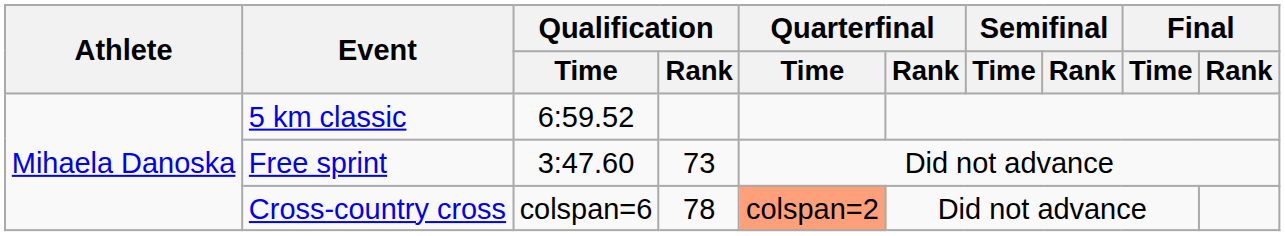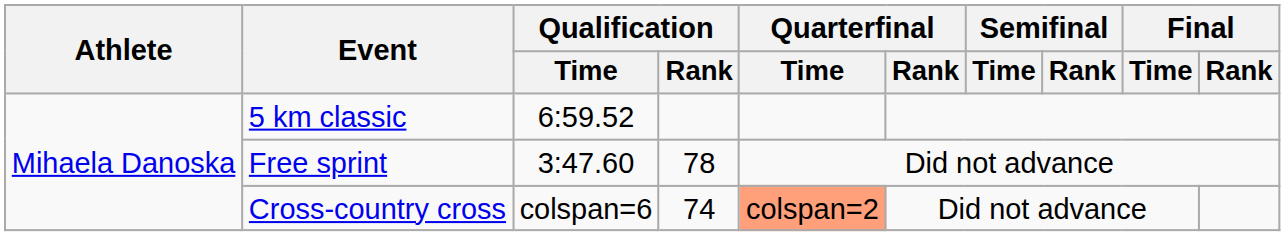Free sprint | Qualification / Rank: 73 -> 78
Cross-country cross | Qualification / Rank: 78 -> 74
